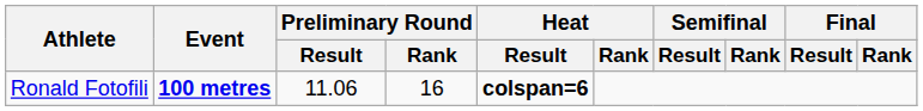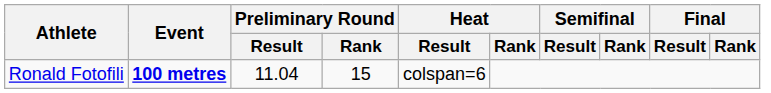Ronald Fotofili | Preliminary Round / Result: 11.06 -> 11.04
Ronald Fotofili | Preliminary Round / Rank: 16 -> 15
Ronald Fotofili | Heat / Result: bold -> normal
